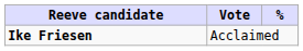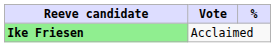Ike Friesen | Reeve candidate: no background -> lightgreen background
